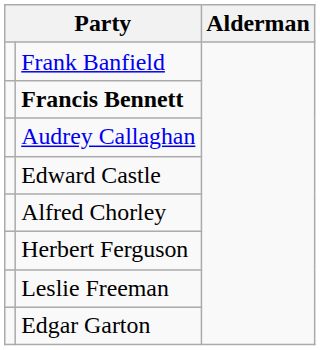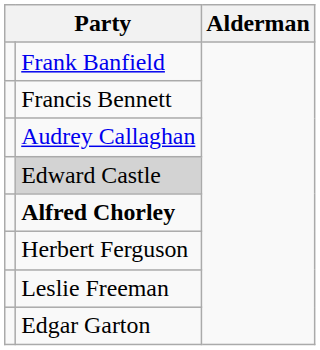Francis Bennett | column 2: bold -> normal
Edward Castle | column 2: no background -> lightgrey background
Alfred Chorley | column 2: normal -> bold
